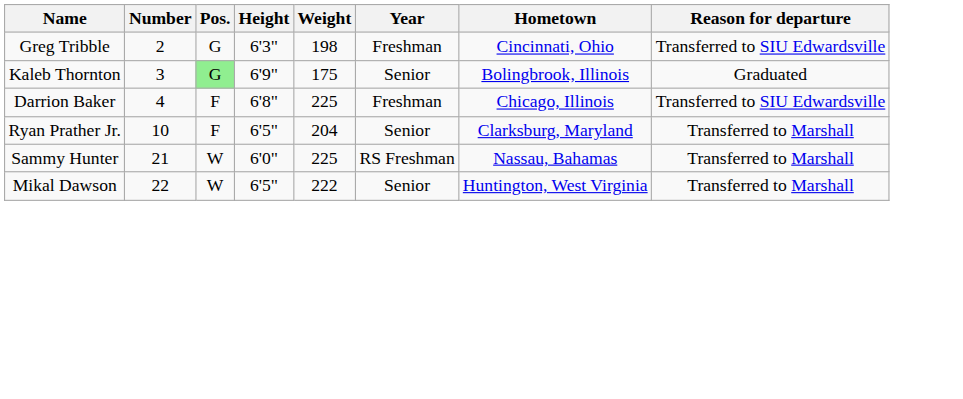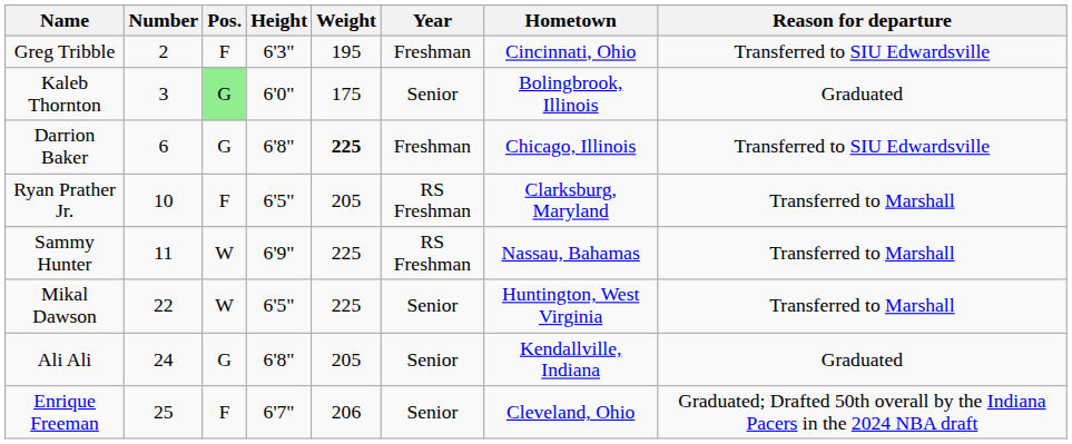Greg Tribble | Pos.: G -> F
Greg Tribble | Weight: 198 -> 195
Kaleb Thornton | Height: 6'9" -> 6'0"
Darrion Baker | Number: 4 -> 6
Darrion Baker | Pos.: F -> G
Darrion Baker | Weight: normal -> bold
Ryan Prather Jr. | Weight: 204 -> 205
Ryan Prather Jr. | Year: Senior -> RS Freshman
Sammy Hunter | Number: 21 -> 11
Sammy Hunter | Height: 6'0" -> 6'9"
Mikal Dawson | Weight: 222 -> 225
+ row: Ali Ali | 24 | G | 6'8" | 205 | Senior | Kendallville, Indiana | Graduated
+ row: Enrique Freeman | 25 | F | 6'7" | 206 | Senior | Cleveland, Ohio | Graduated; Drafted 50th overall by the Indiana Pacers in the 2024 NBA draft
